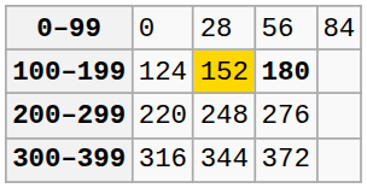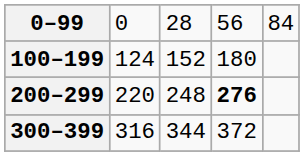100–199 | column 3: gold background -> no background
100–199 | column 4: bold -> normal
200–299 | column 4: normal -> bold
